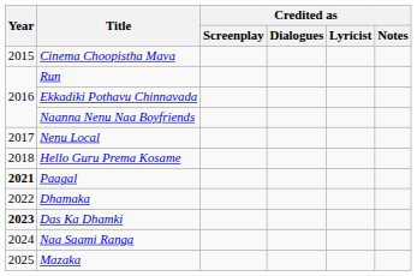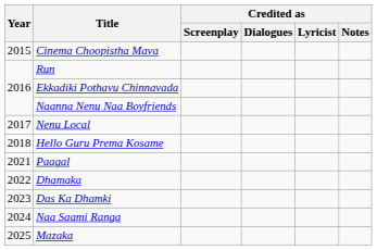Paagal | Year: bold -> normal
Das Ka Dhamki | Year: bold -> normal
